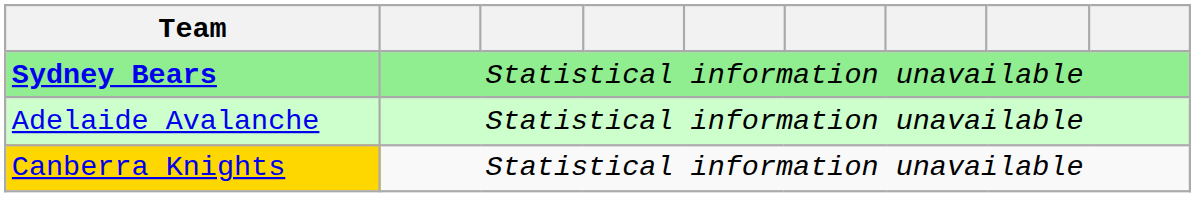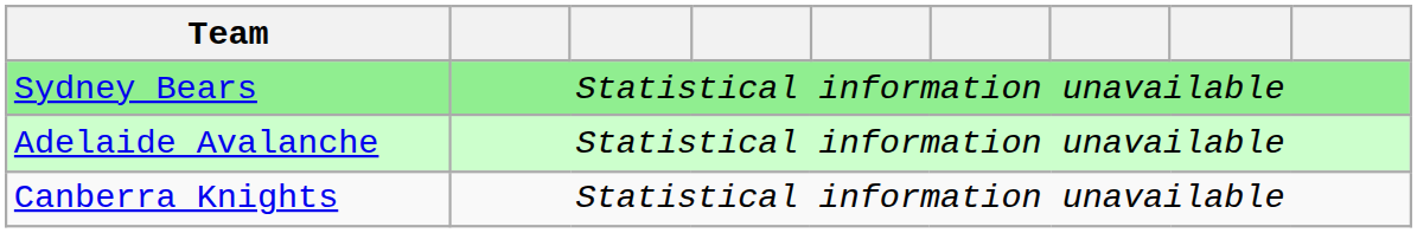Sydney Bears | Team: bold -> normal
Canberra Knights | Team: gold background -> no background
